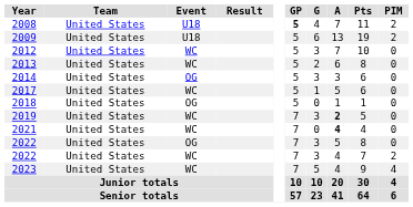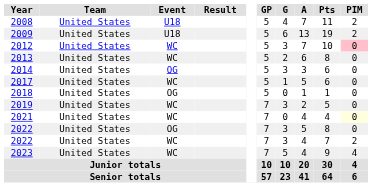2008 | GP: bold -> normal
2012 | PIM: no background -> pink background
2019 | A: bold -> normal
2021 | A: bold -> normal
2021 | PIM: no background -> lightyellow background
